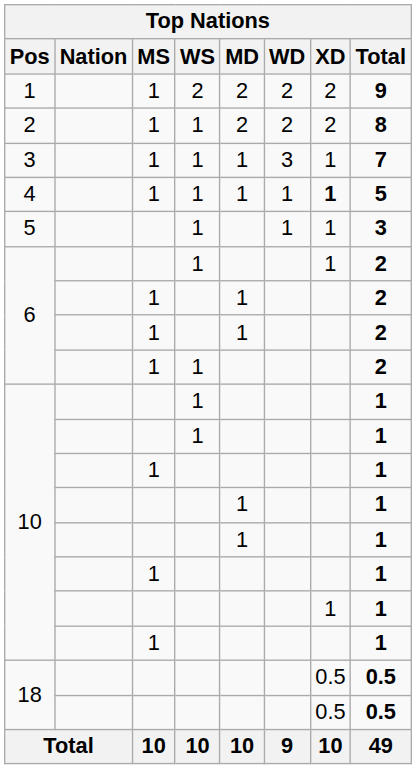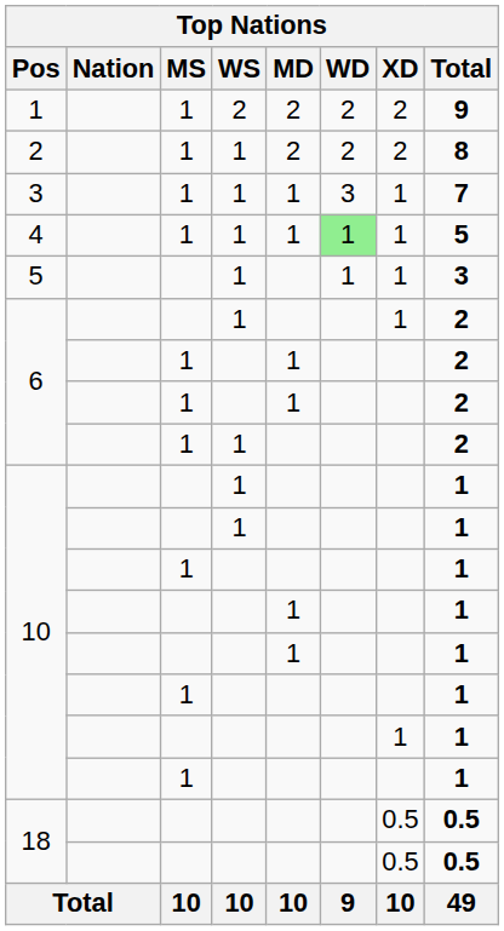4 | WD: no background -> lightgreen background
4 | XD: bold -> normal
